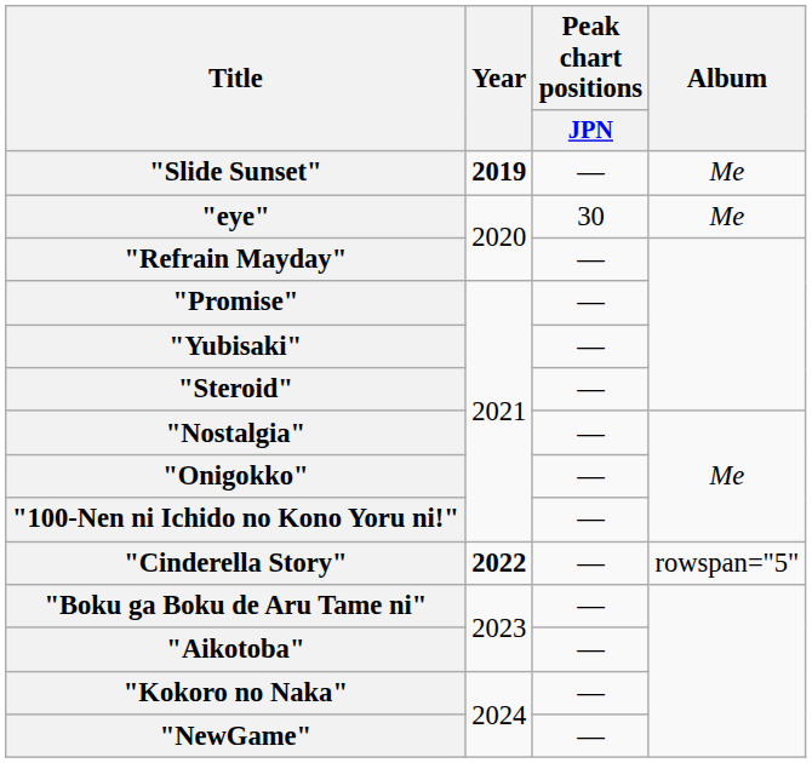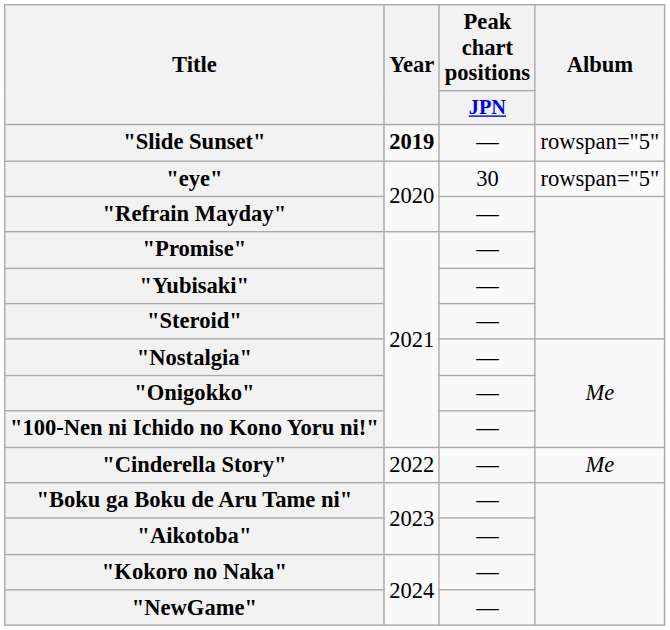"Slide Sunset" | Album: Me -> rowspan="5"
"eye" | Album: Me -> rowspan="5"
"Cinderella Story" | Year: bold -> normal
"Cinderella Story" | Album: rowspan="5" -> Me
